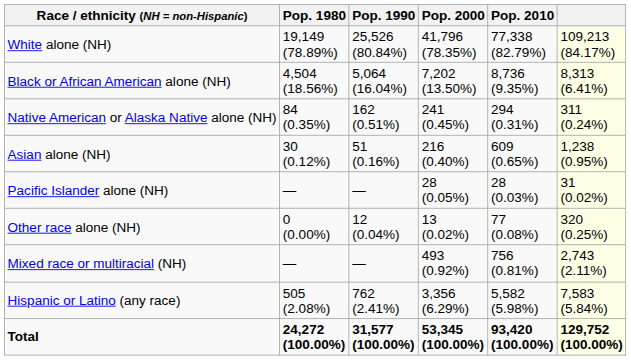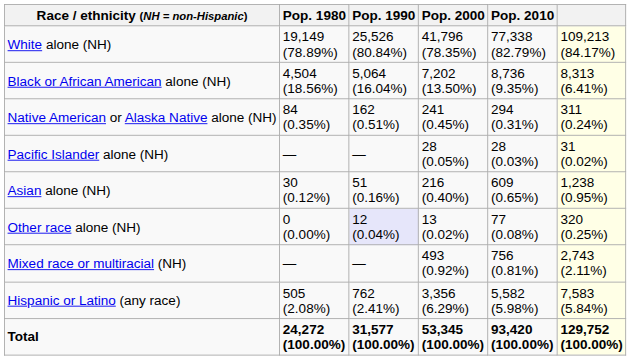rows swapped: Asian alone (NH) <-> Pacific Islander alone (NH)
Other race alone (NH) | Pop. 1990: no background -> lavender background
